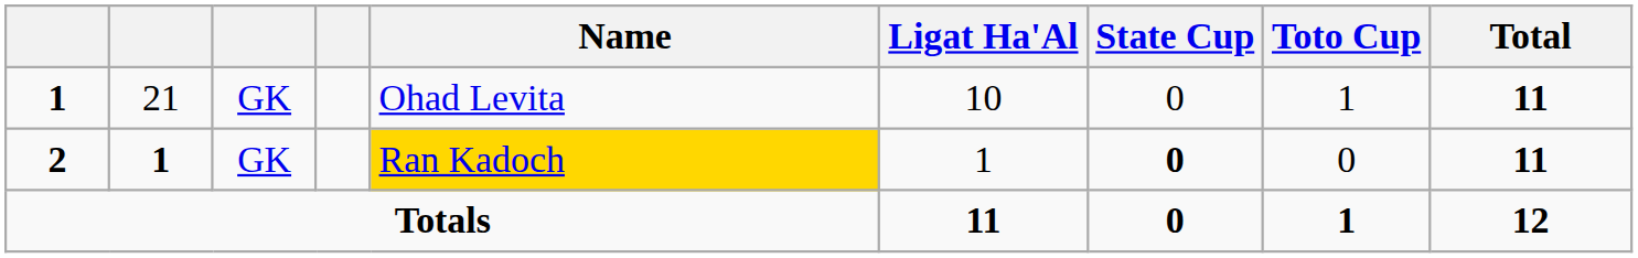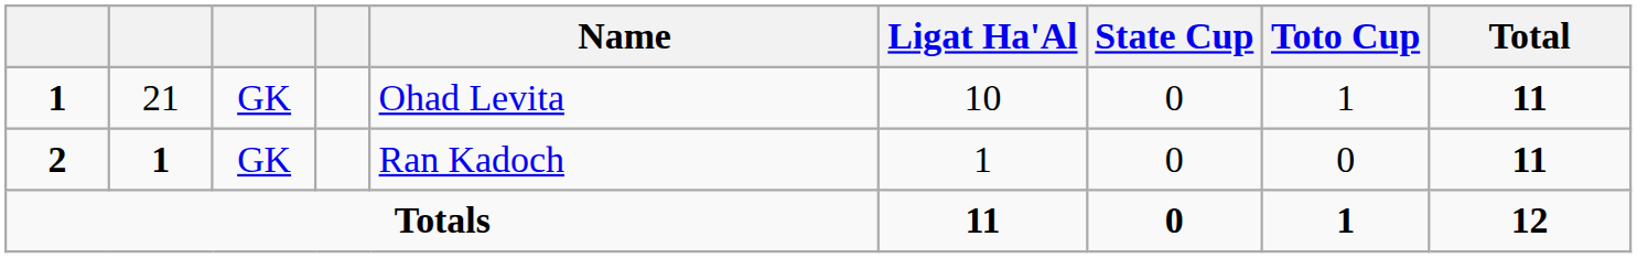2 | Name: gold background -> no background
2 | State Cup: bold -> normal
